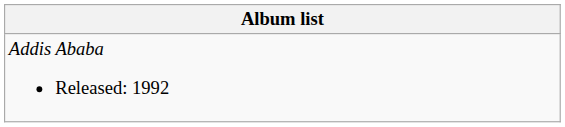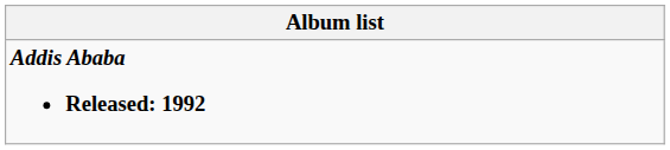row 2 | column 1: normal -> bold
